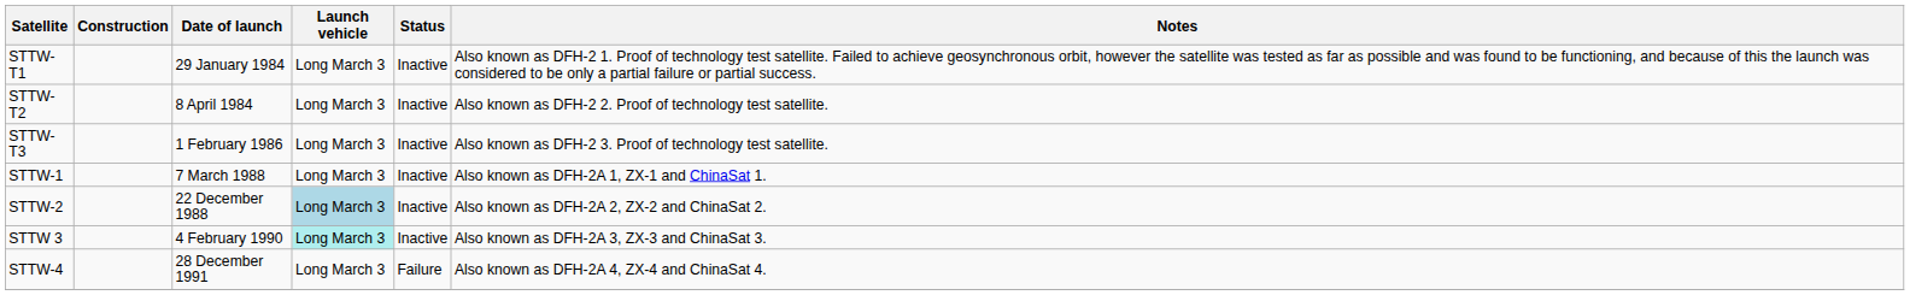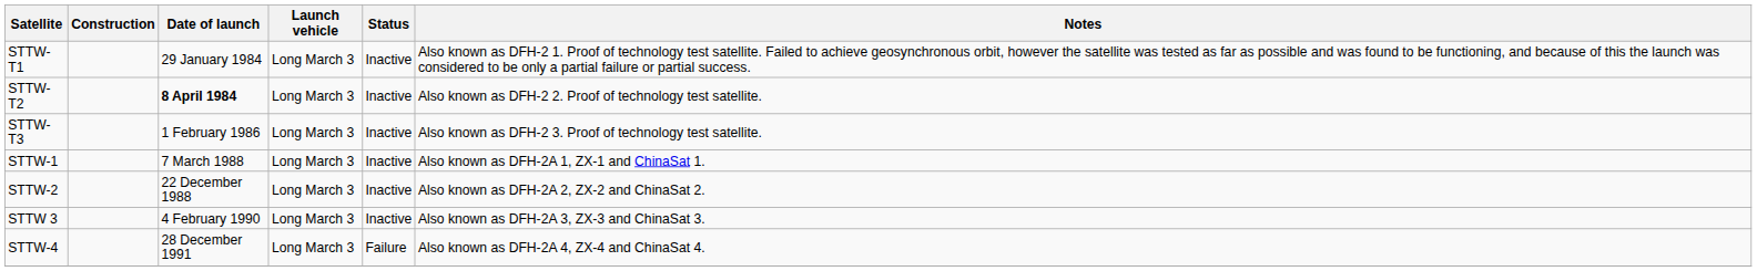STTW-T2 | Date of launch: normal -> bold
STTW-2 | Launch vehicle: lightblue background -> no background
STTW 3 | Launch vehicle: paleturquoise background -> no background
